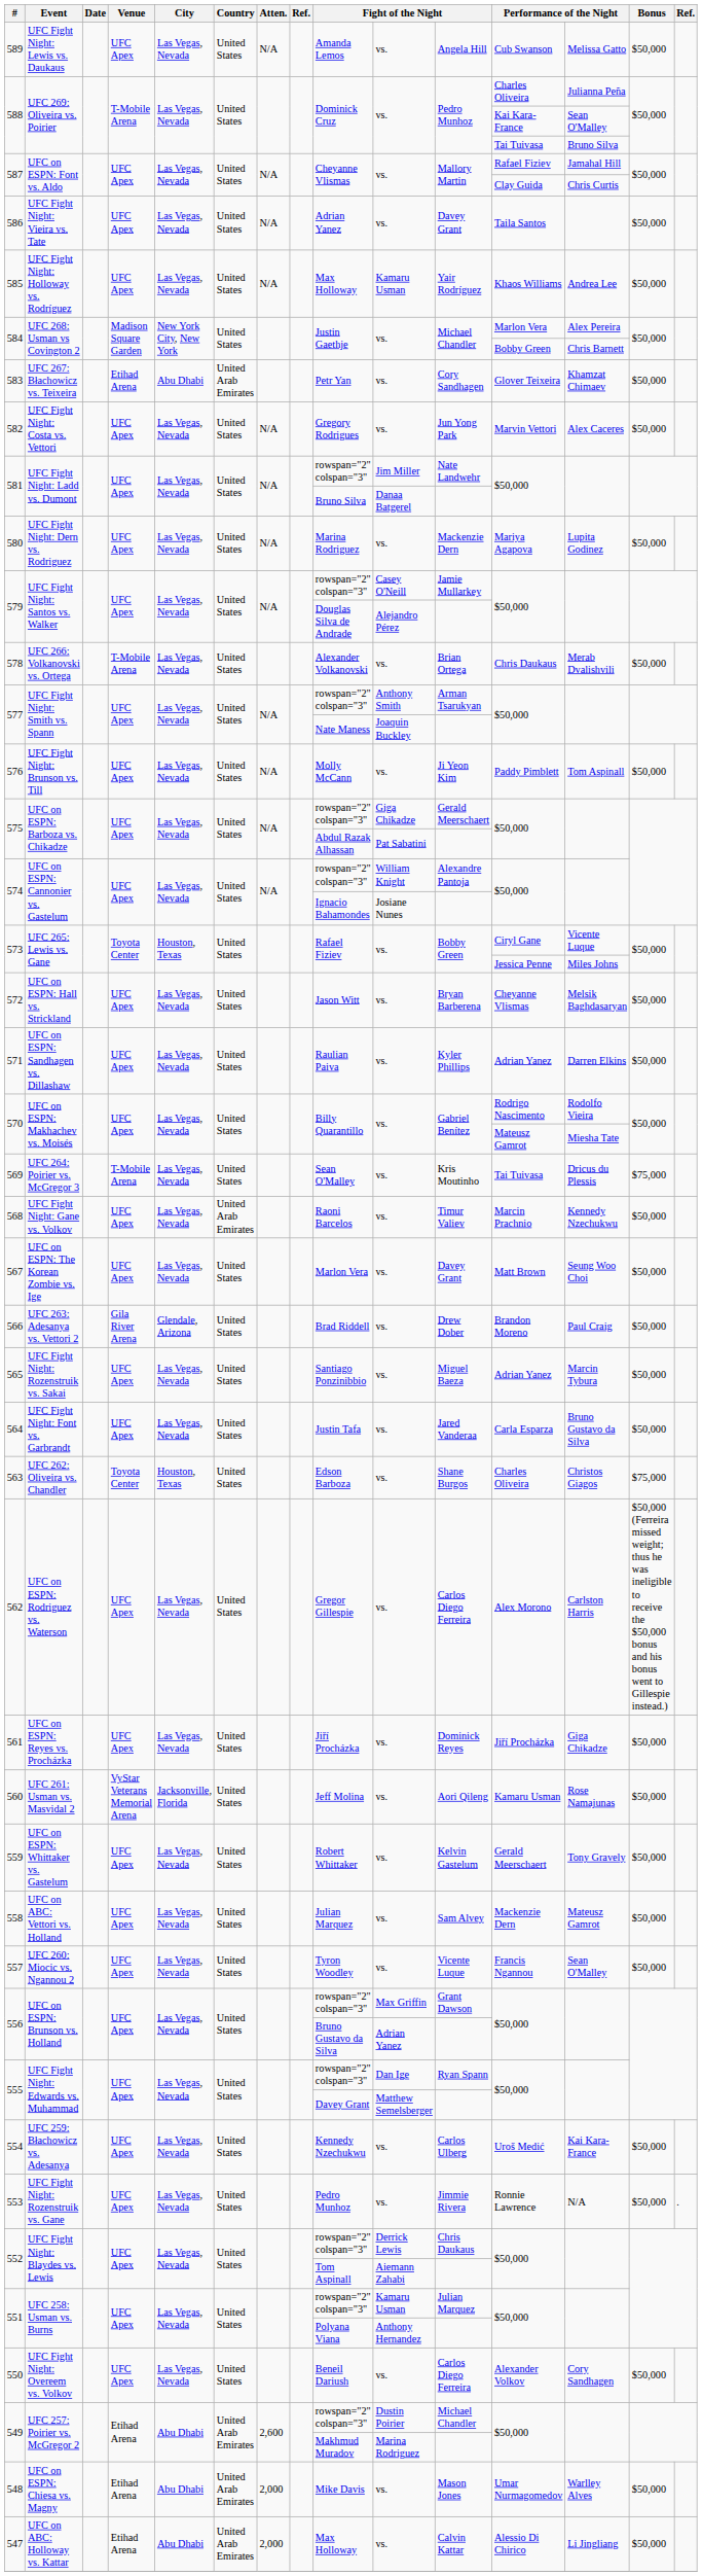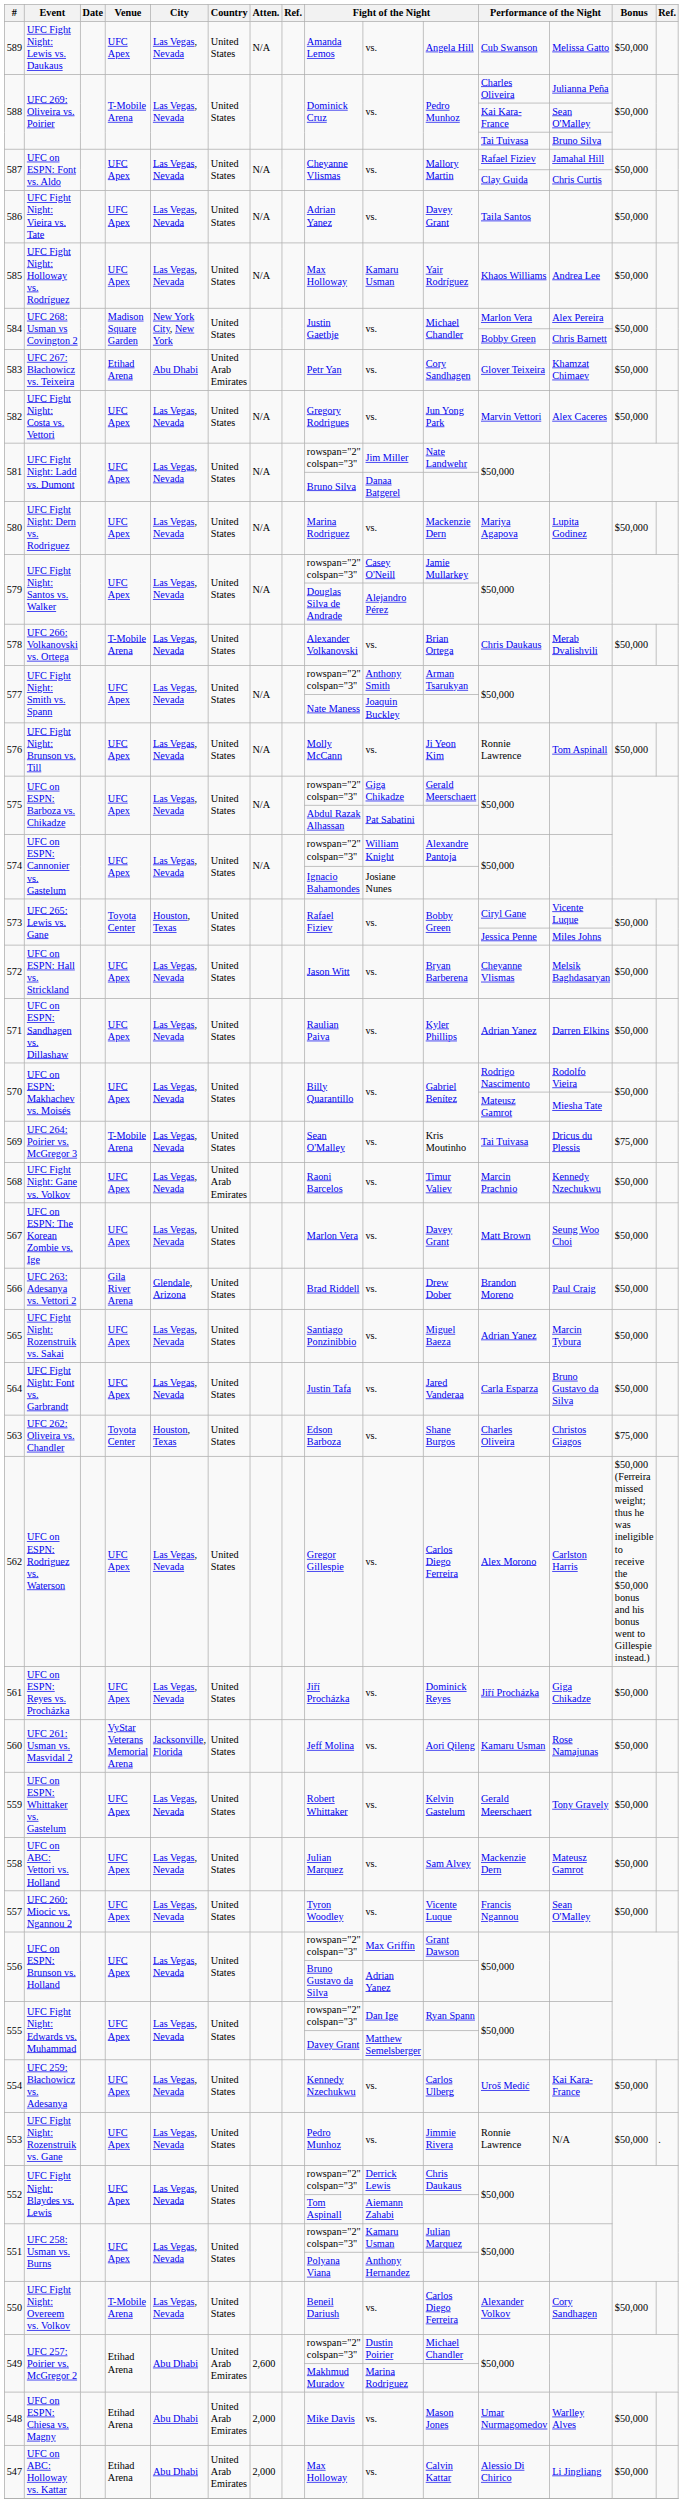576 | column 12: Paddy Pimblett -> Ronnie Lawrence
550 | Venue: UFC Apex -> T-Mobile Arena
